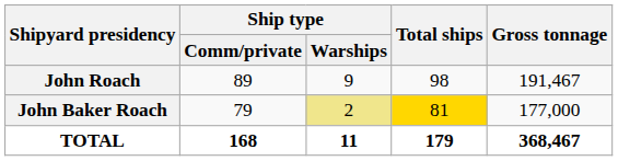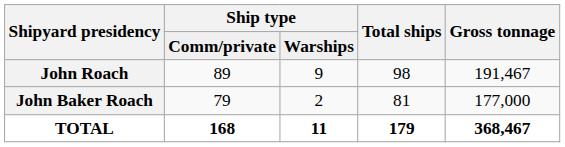John Baker Roach | column 3: khaki background -> no background
John Baker Roach | Total ships: gold background -> no background
